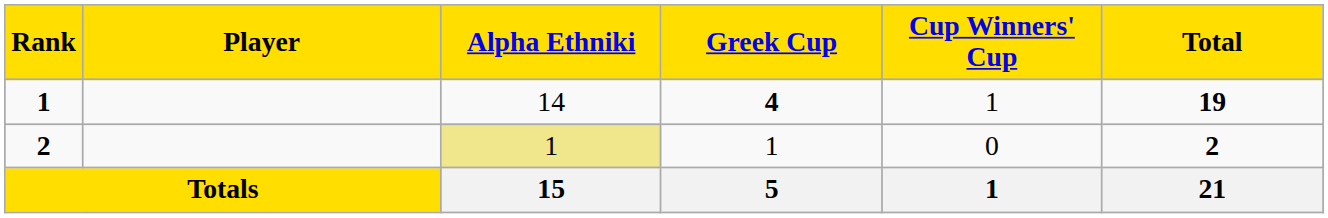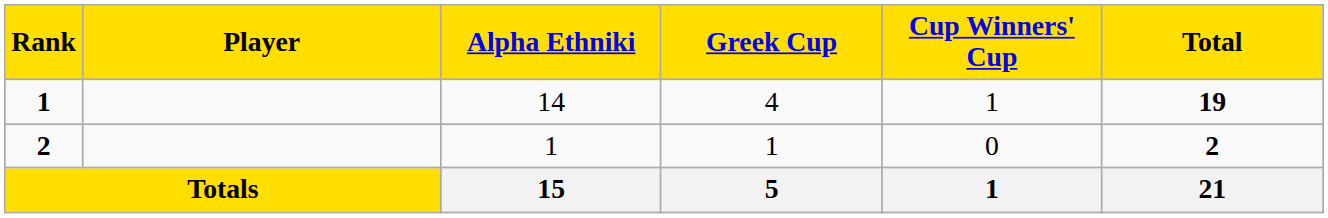row 2 | Greek Cup: bold -> normal
row 3 | Alpha Ethniki: khaki background -> no background
